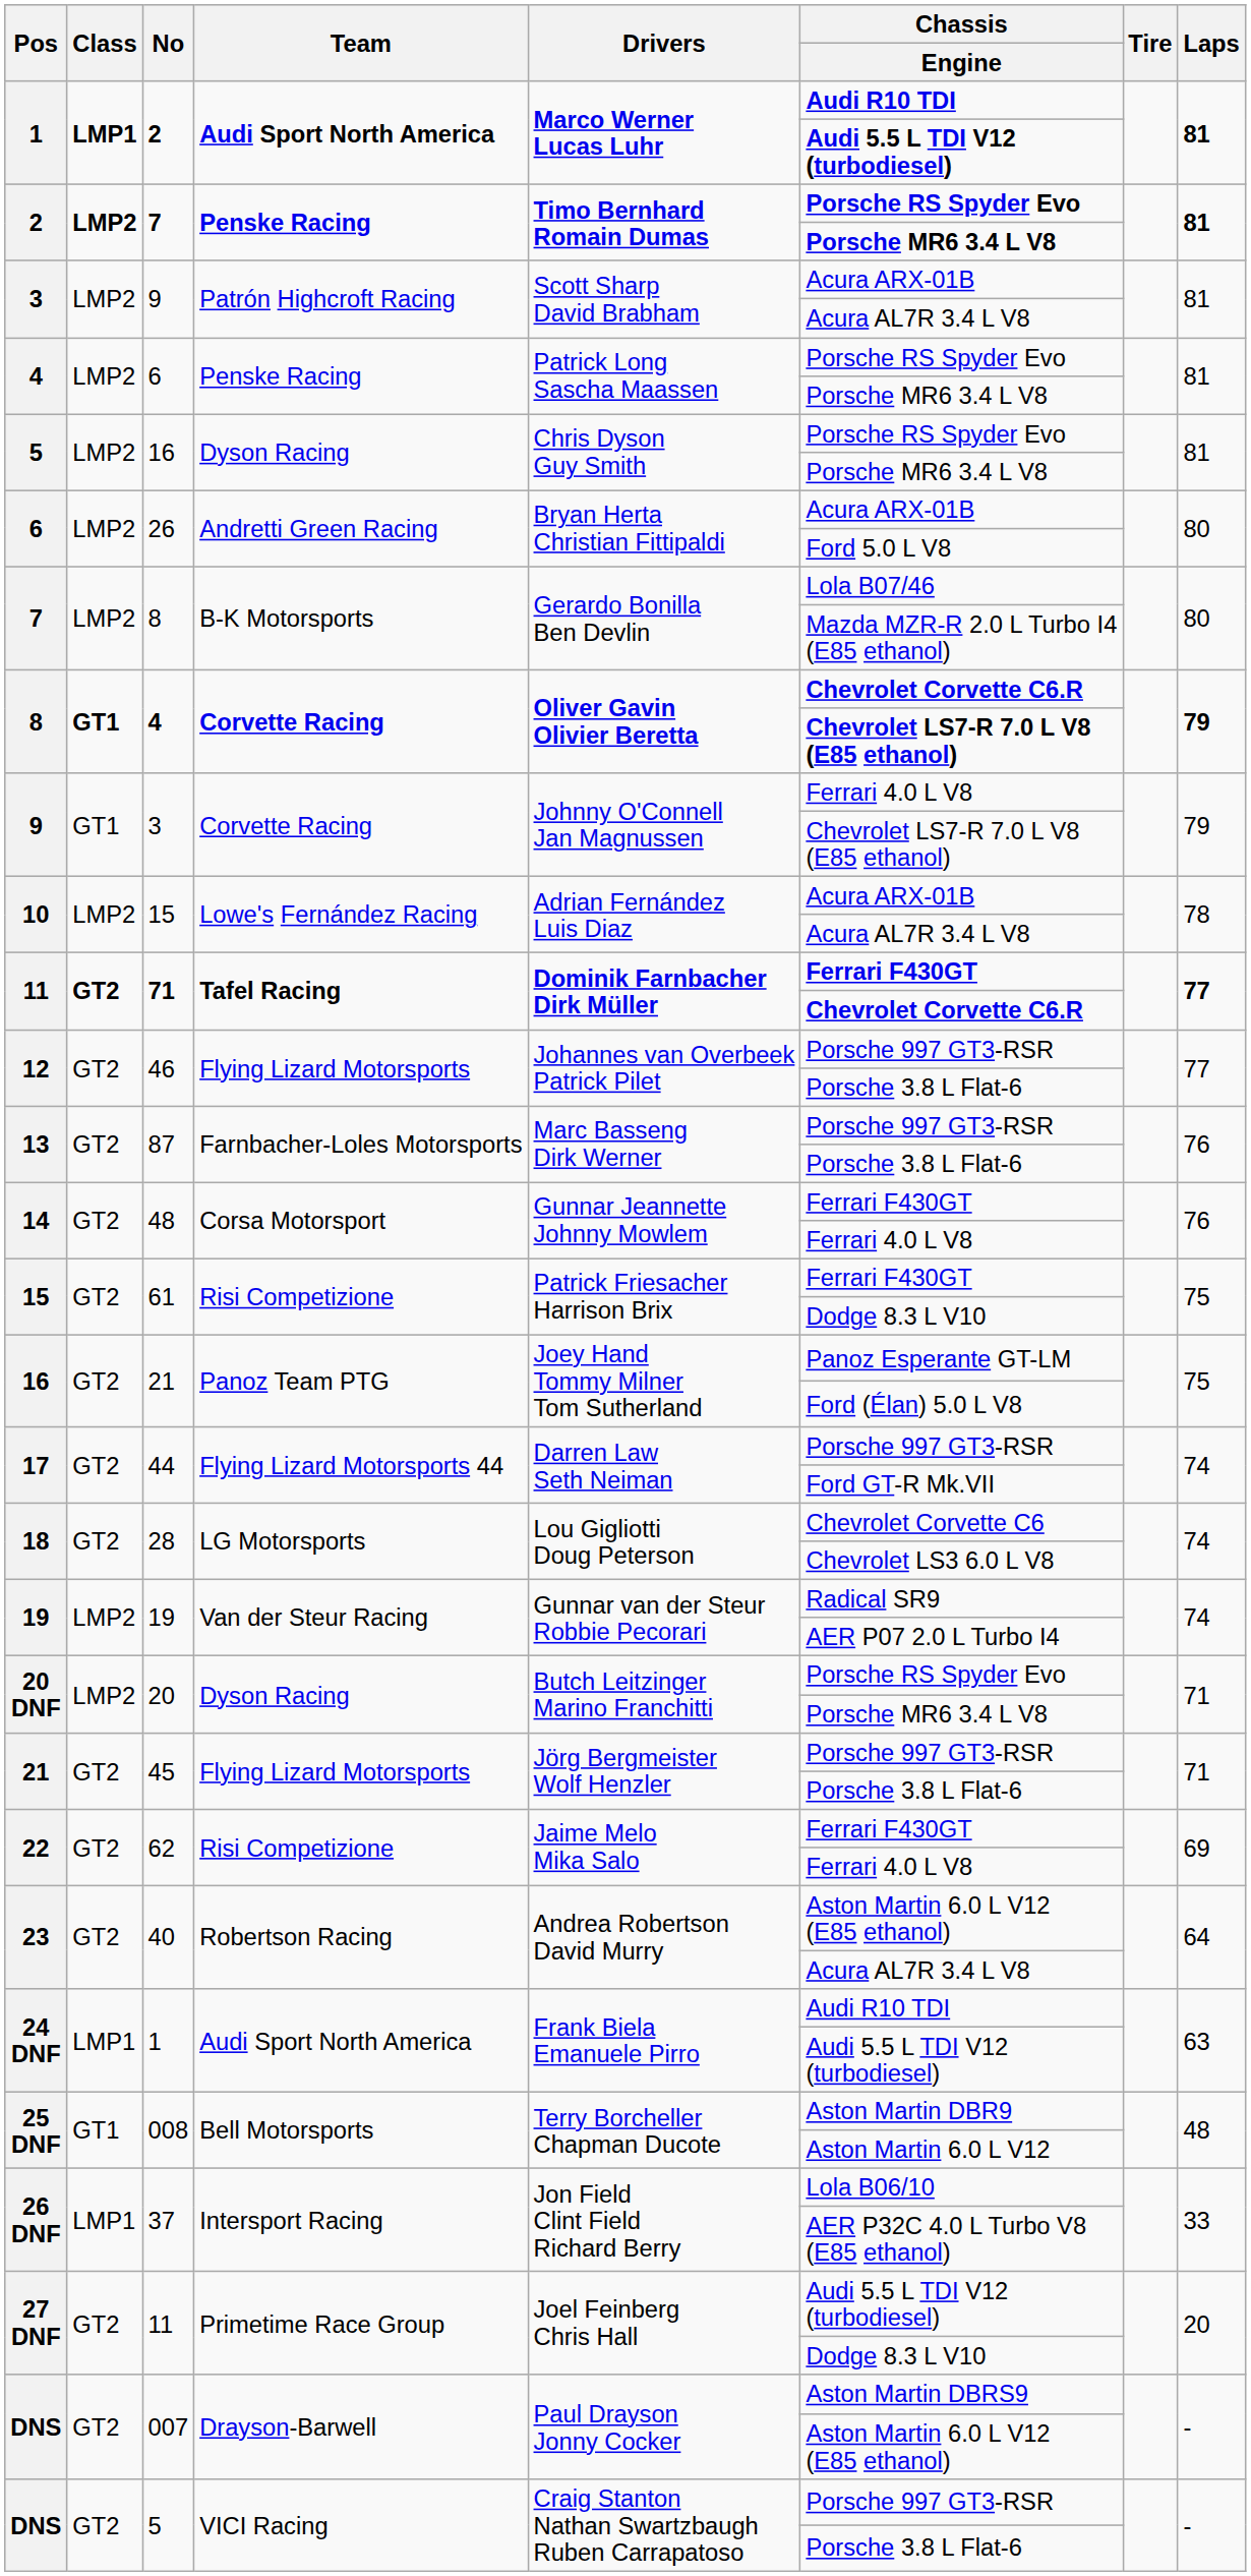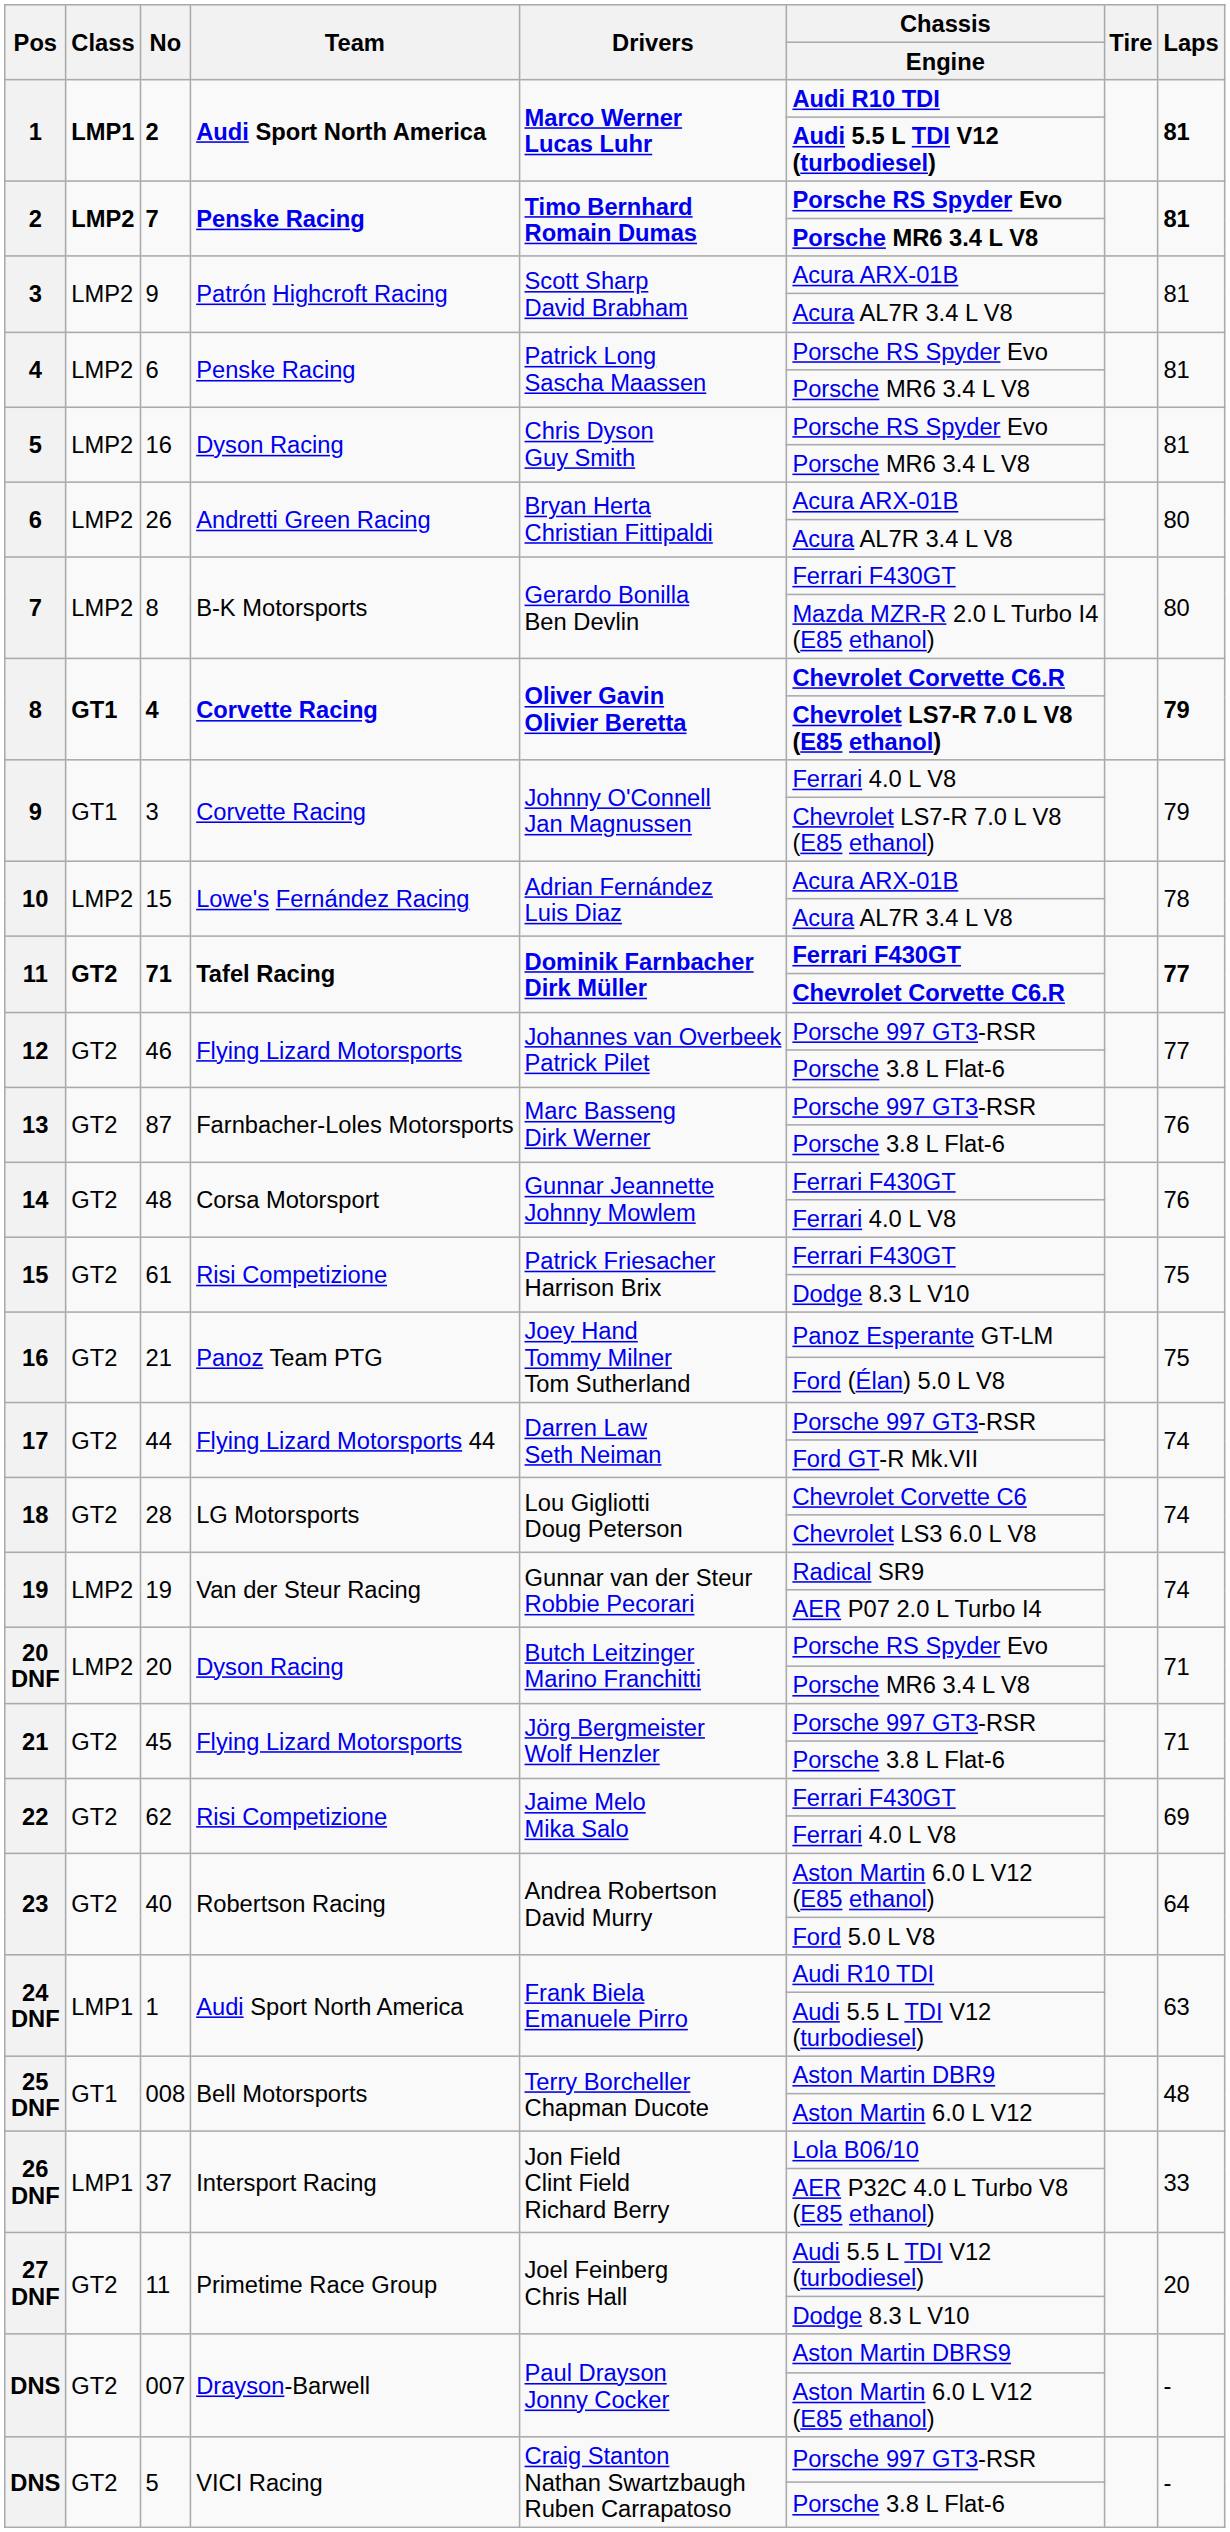row 14 | Chassis / Engine: Ford 5.0 L V8 -> Acura AL7R 3.4 L V8
row 15 | Chassis / Engine: Lola B07/46 -> Ferrari F430GT
row 48 | Chassis / Engine: Acura AL7R 3.4 L V8 -> Ford 5.0 L V8
